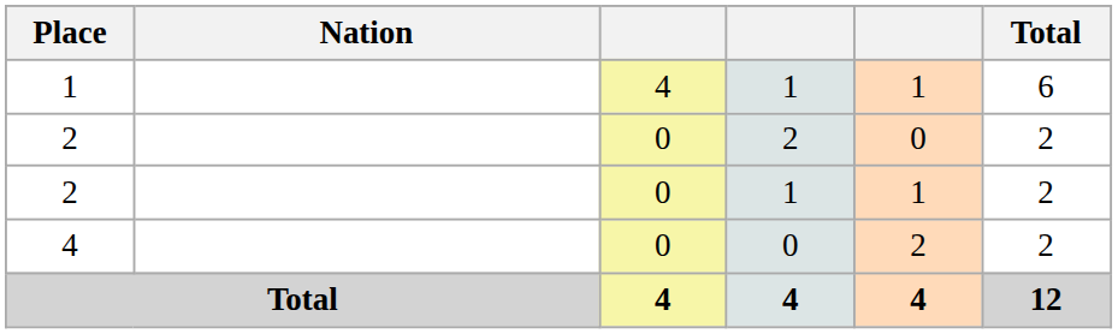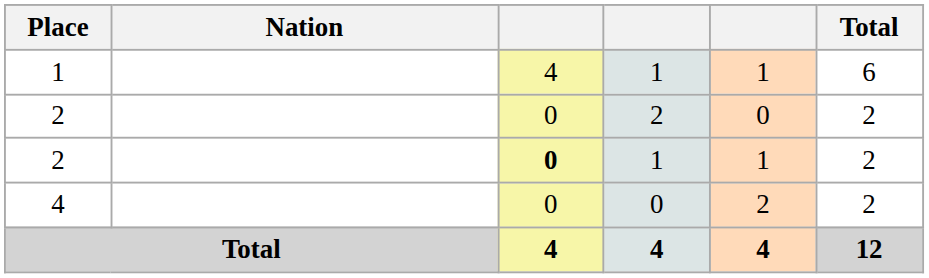2 / 1 | column 3: normal -> bold
